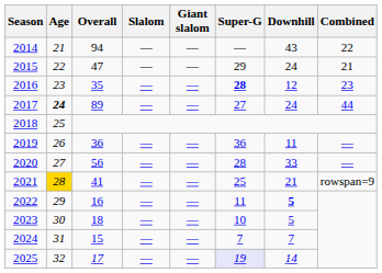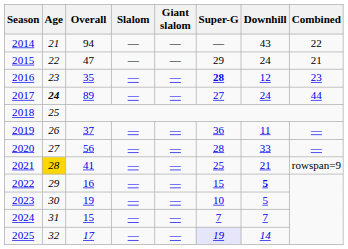2019 | Overall: 36 -> 37
2022 | Super-G: 11 -> 15
2023 | Overall: 18 -> 19
